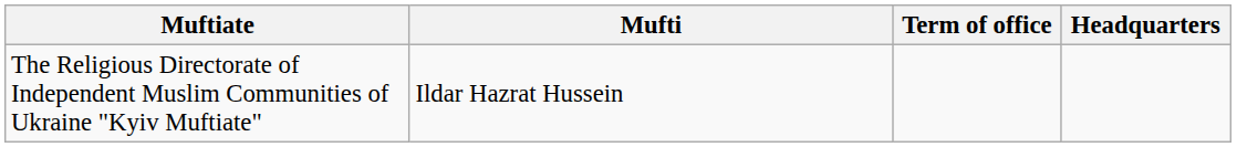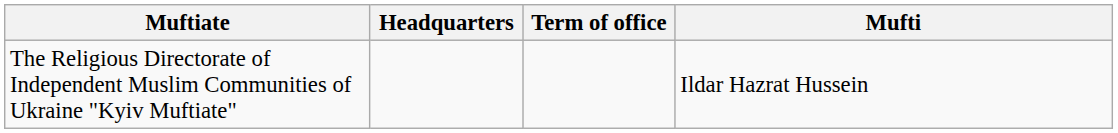columns swapped: Mufti <-> Headquarters
